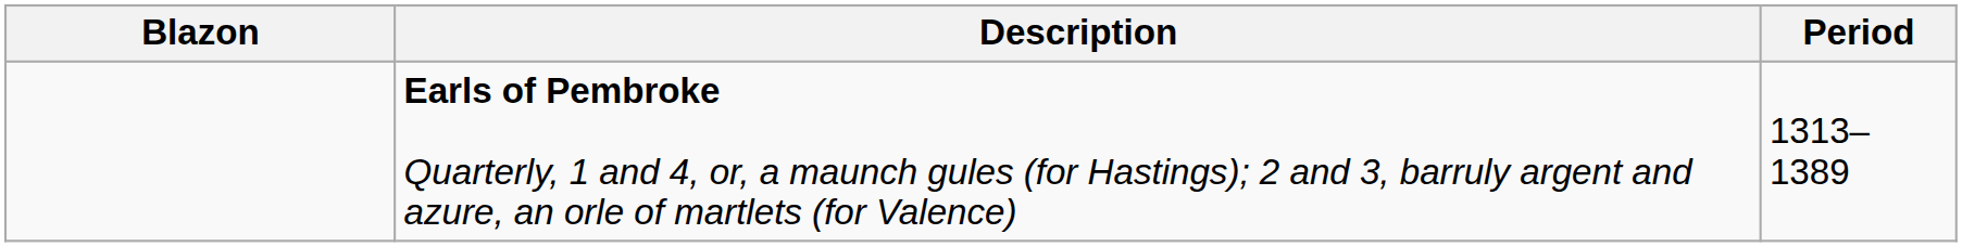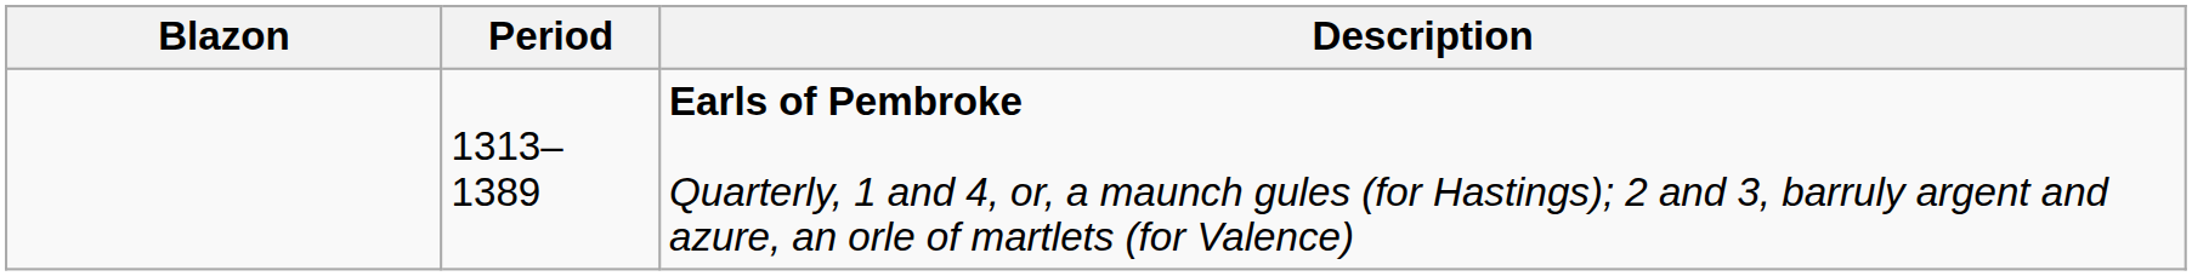columns swapped: Period <-> Description
